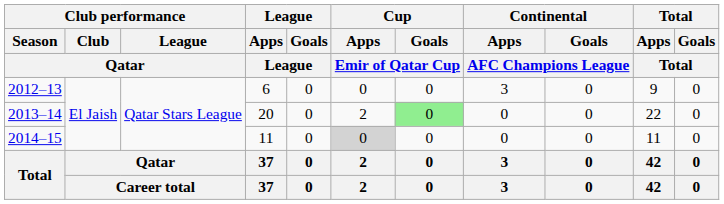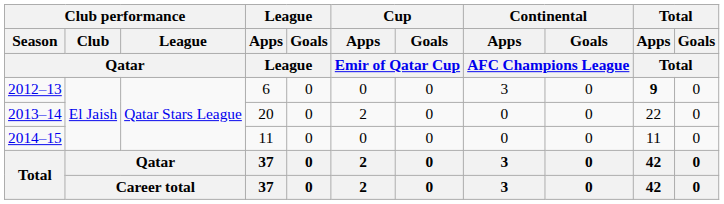2012–13 | Total / Apps / Total: normal -> bold
2013–14 | Cup / Goals / Emir of Qatar Cup: lightgreen background -> no background
2014–15 | Cup / Apps / Emir of Qatar Cup: lightgrey background -> no background
